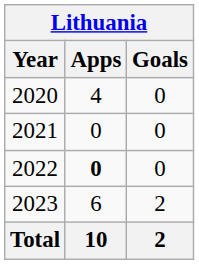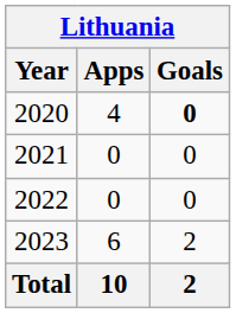2020 | Goals: normal -> bold
2022 | Apps: bold -> normal
